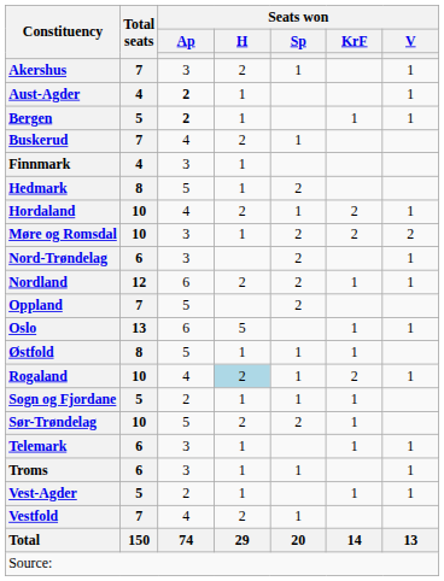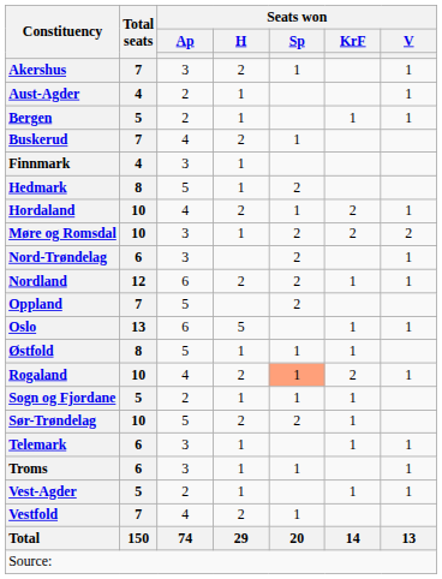Aust-Agder | Seats won / Ap: bold -> normal
Bergen | Seats won / Ap: bold -> normal
Rogaland | Seats won / H: lightblue background -> no background
Rogaland | Seats won / Sp: no background -> lightsalmon background
